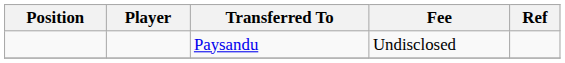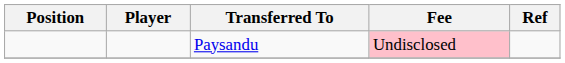Paysandu | Fee: no background -> pink background
